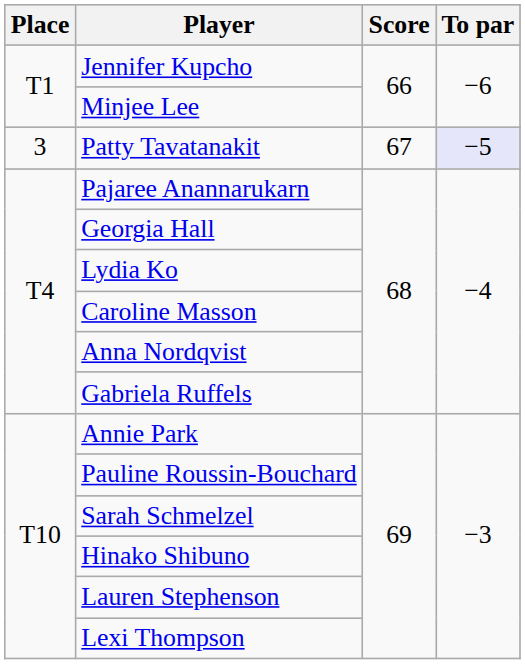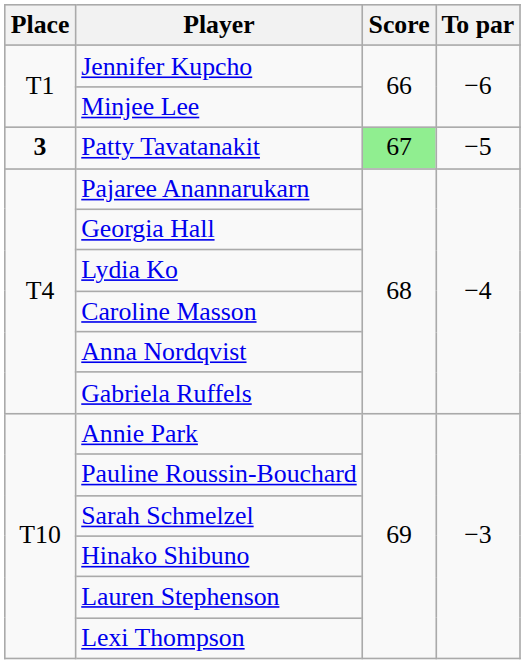Patty Tavatanakit | Place: normal -> bold
Patty Tavatanakit | Score: no background -> lightgreen background
Patty Tavatanakit | To par: lavender background -> no background
